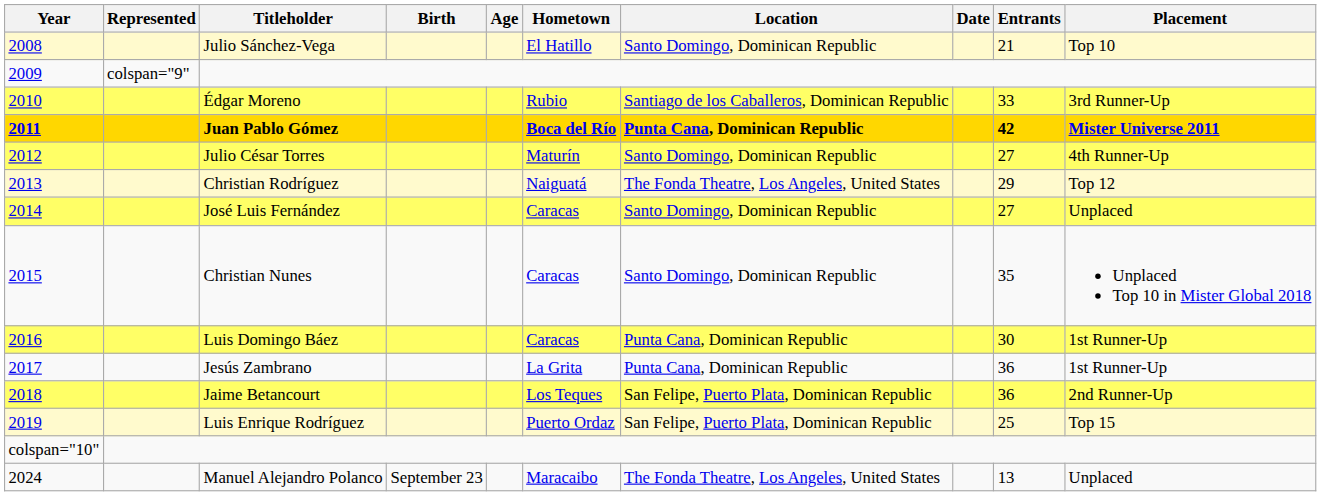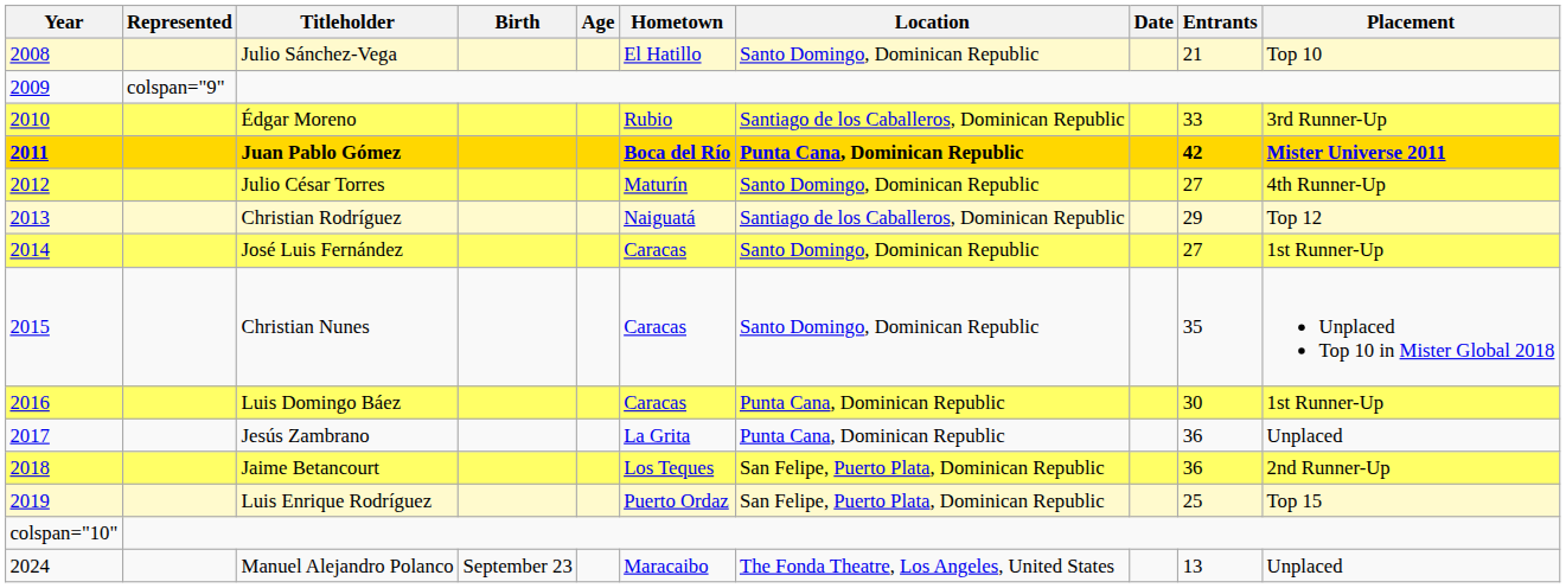Christian Rodríguez | Location: The Fonda Theatre, Los Angeles, United States -> Santiago de los Caballeros, Dominican Republic
José Luis Fernández | Placement: Unplaced -> 1st Runner-Up
Jesús Zambrano | Placement: 1st Runner-Up -> Unplaced
